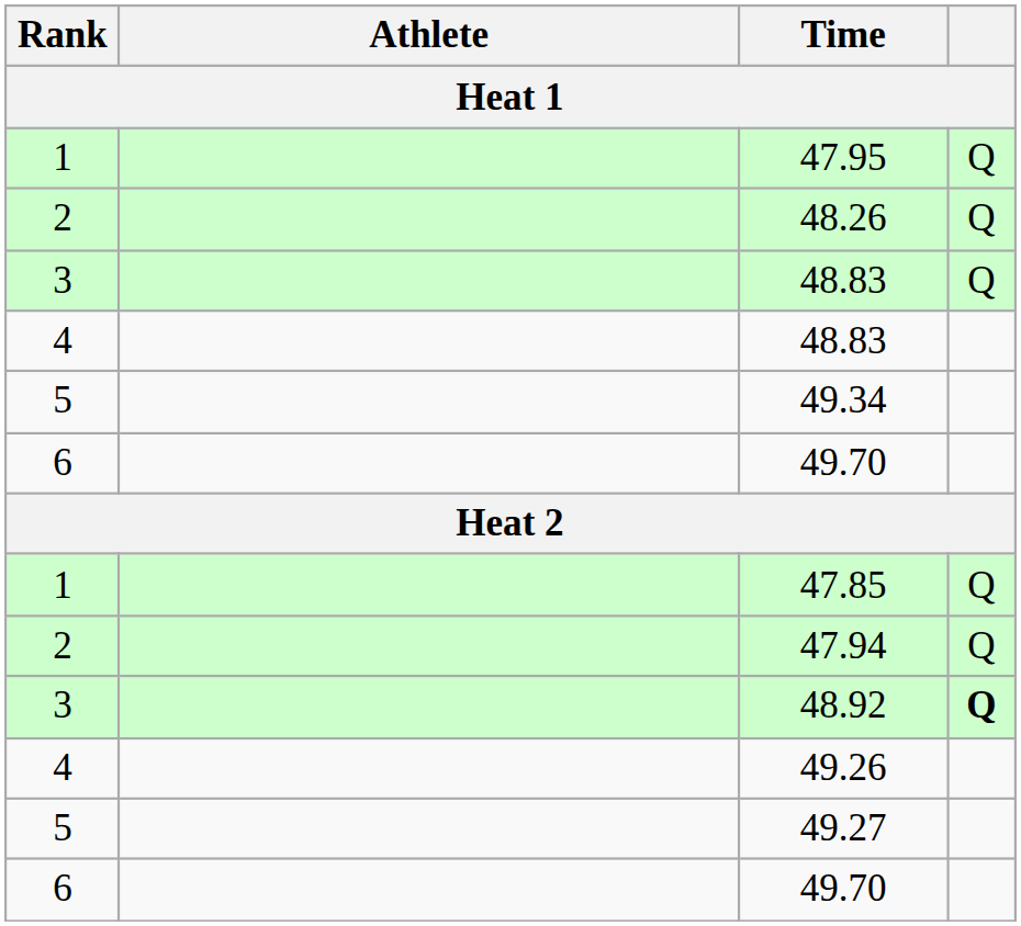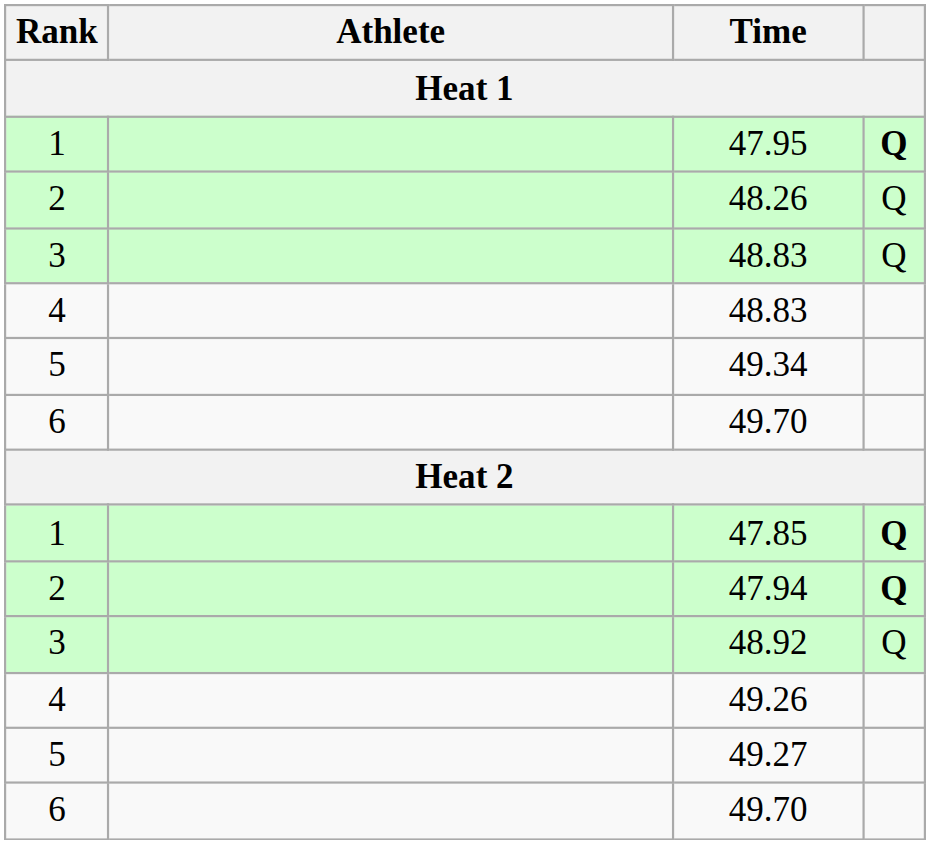47.95 | column 4: normal -> bold
47.85 | column 4: normal -> bold
47.94 | column 4: normal -> bold
48.92 | column 4: bold -> normal
